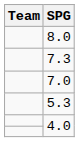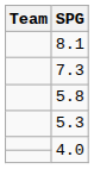row 2 | SPG: 8.0 -> 8.1
row 4 | SPG: 7.0 -> 5.8
